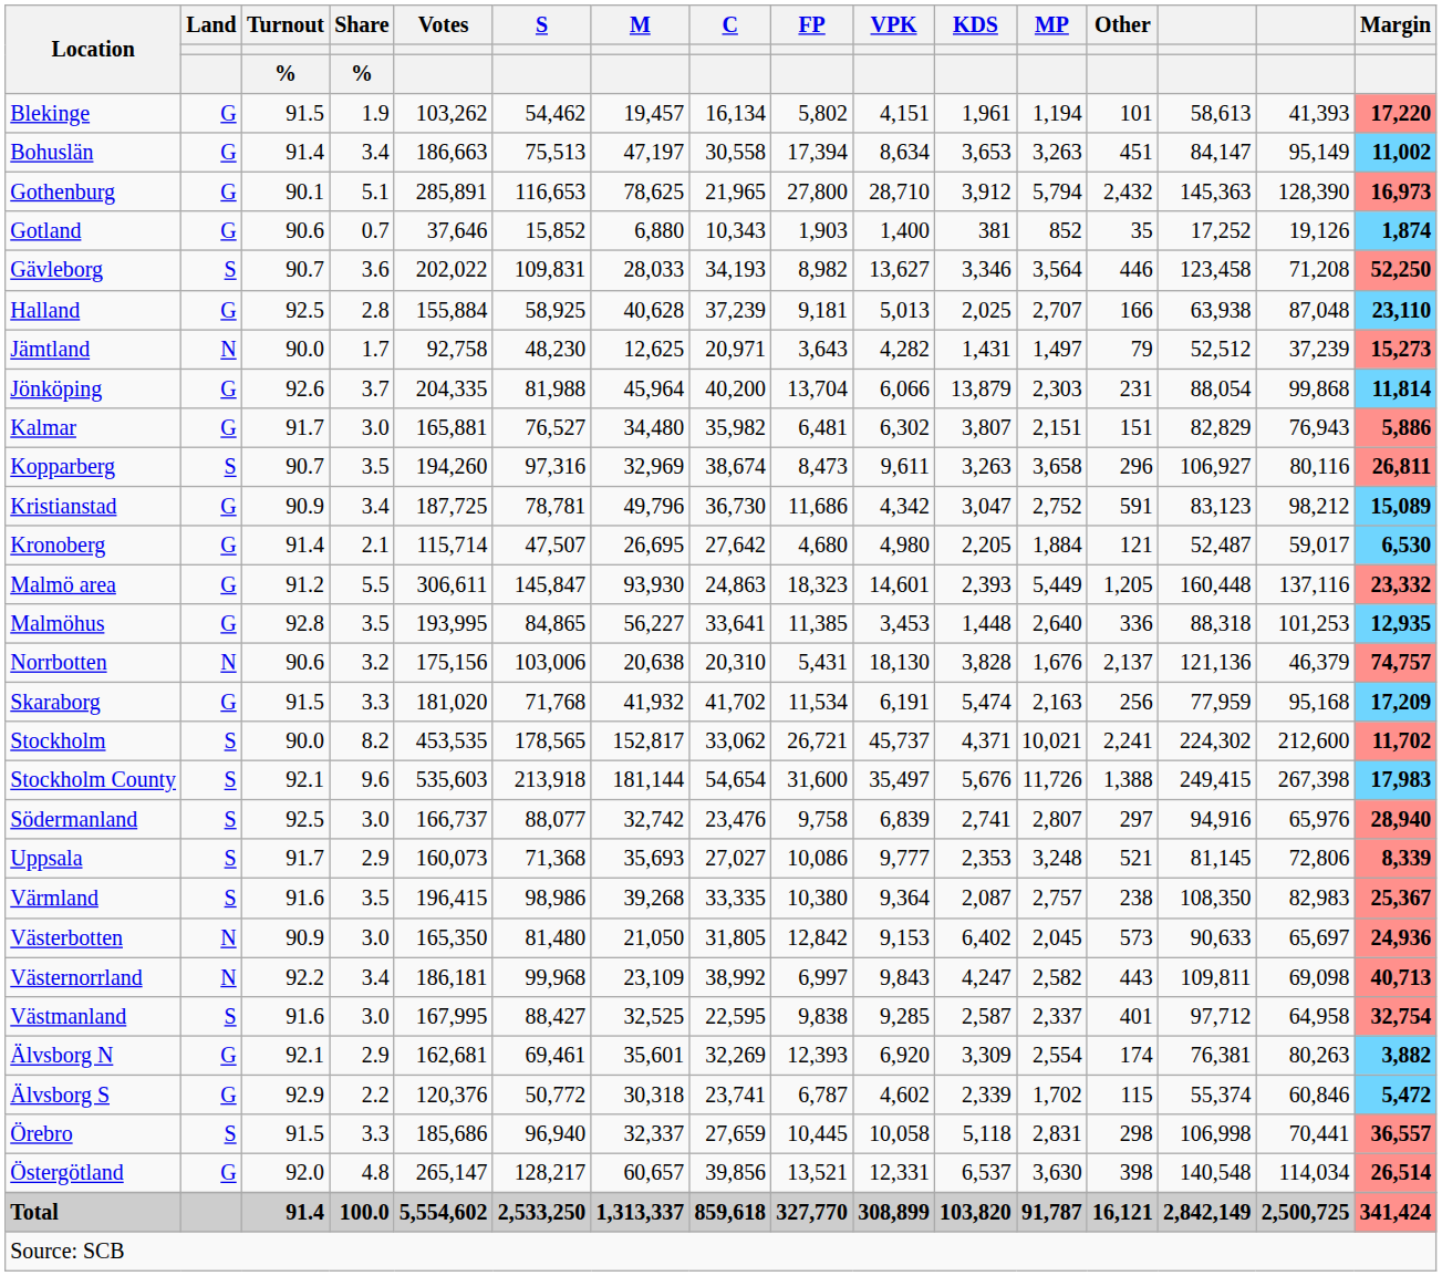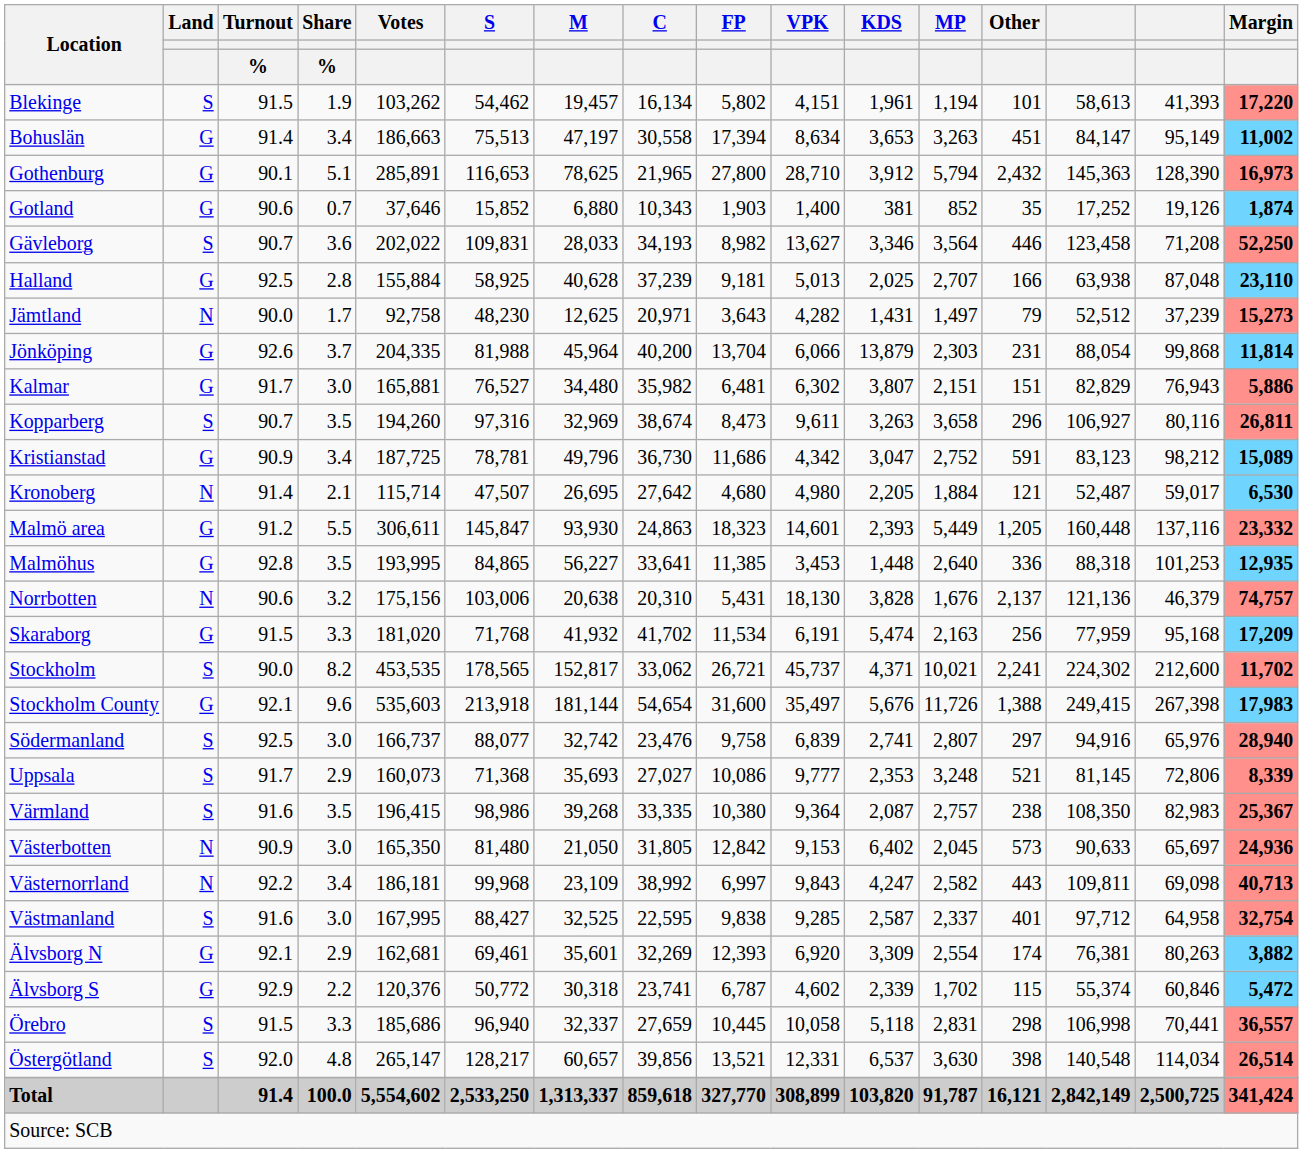Blekinge | Land: G -> S
Kronoberg | Land: G -> N
Stockholm County | Land: S -> G
Östergötland | Land: G -> S
